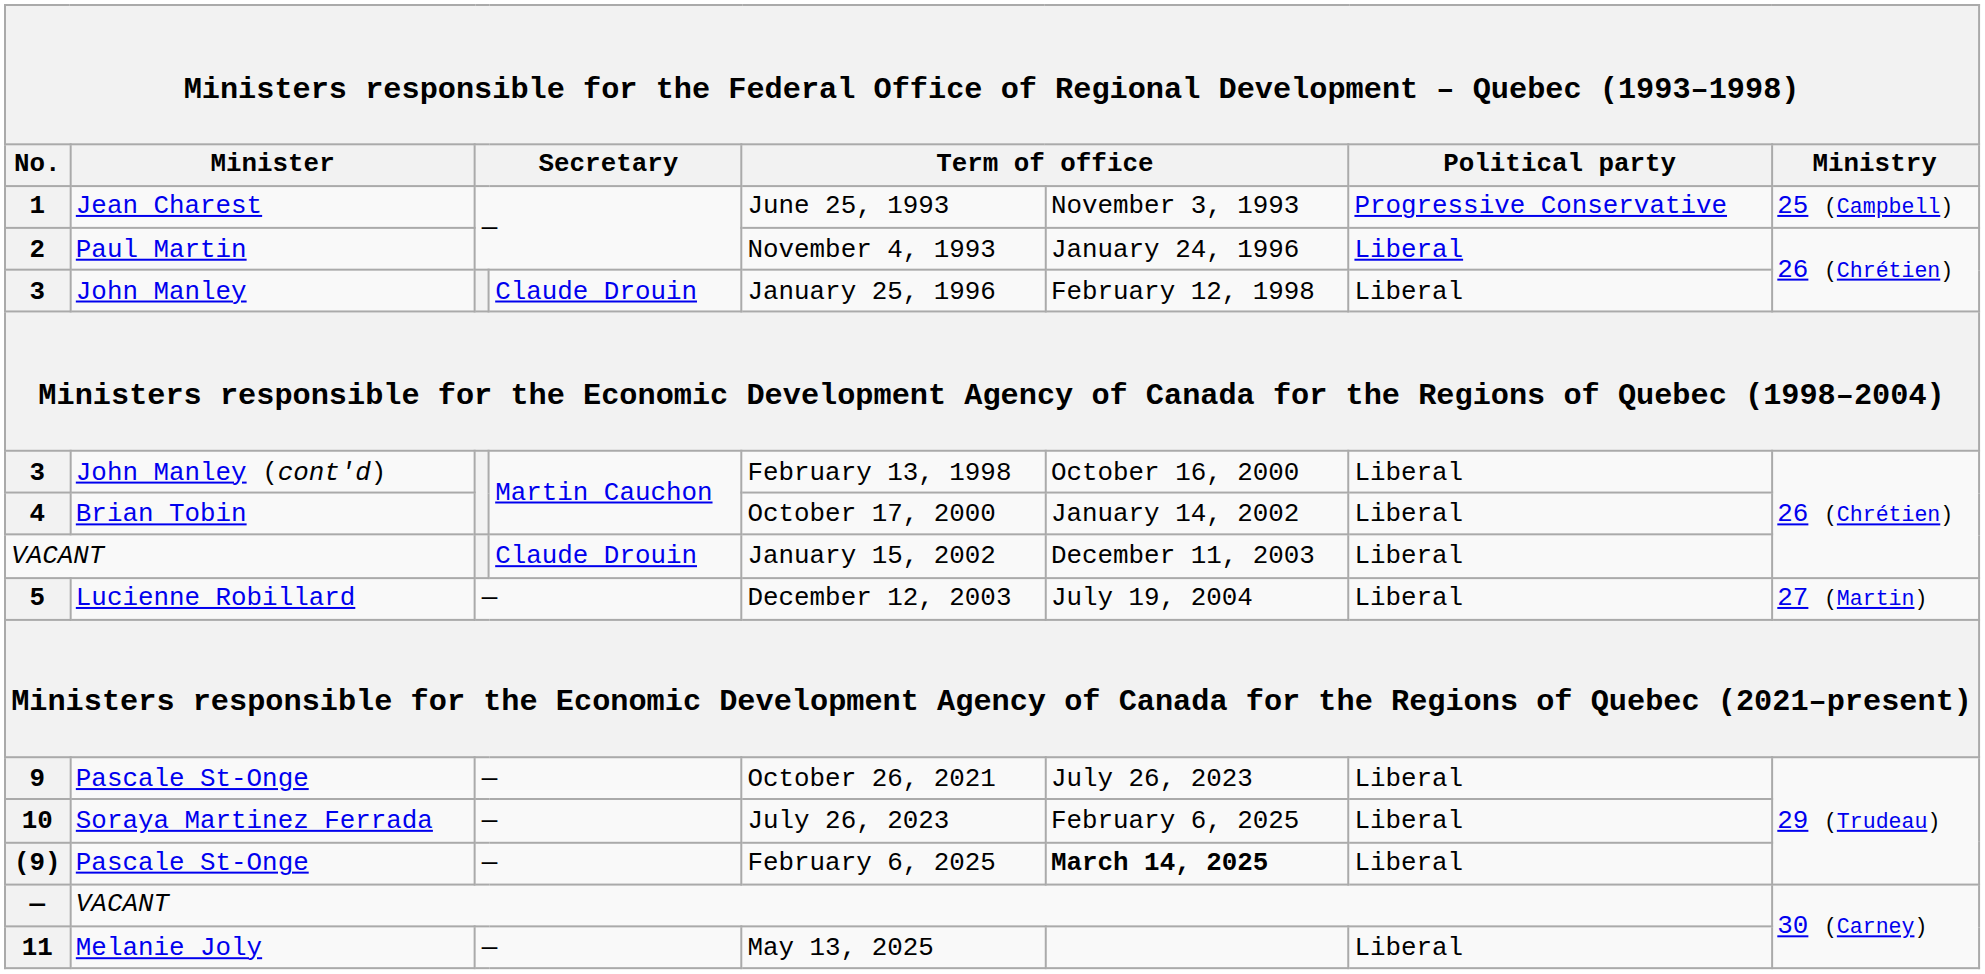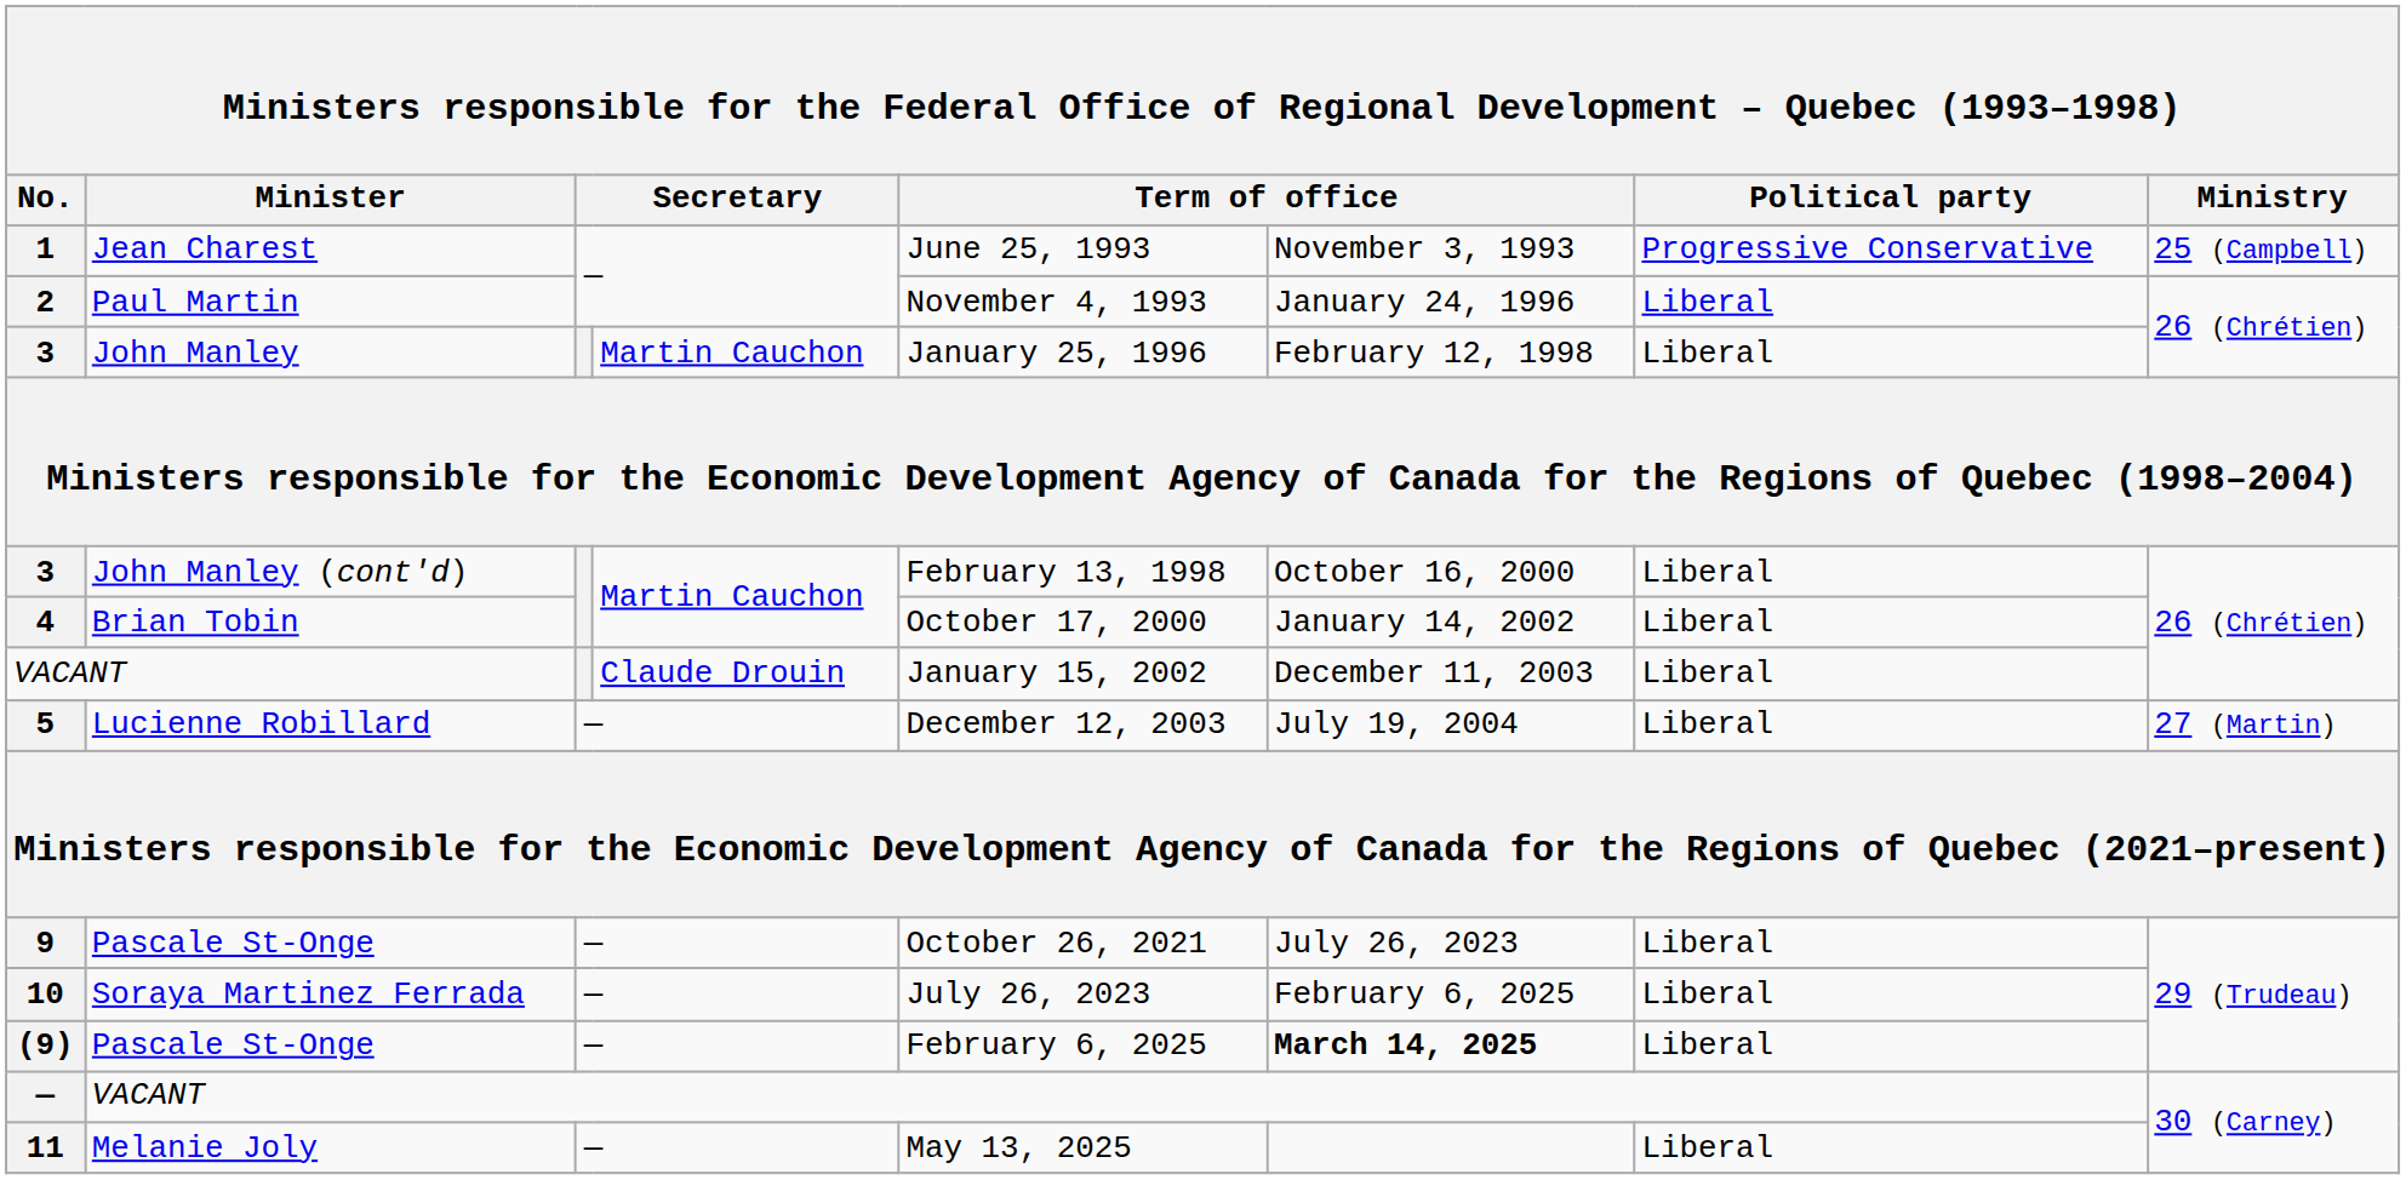3 / John Manley | column 4: Claude Drouin -> Martin Cauchon
